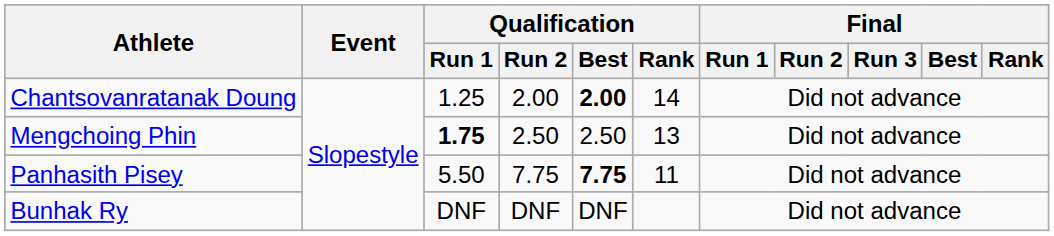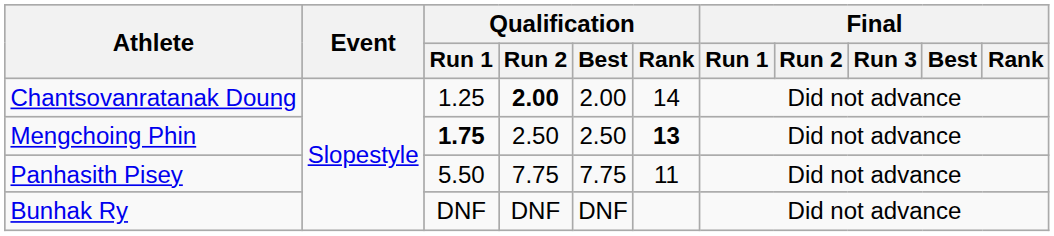Chantsovanratanak Doung | Qualification / Run 2: normal -> bold
Chantsovanratanak Doung | Qualification / Best: bold -> normal
Mengchoing Phin | Qualification / Rank: normal -> bold
Panhasith Pisey | Qualification / Best: bold -> normal
